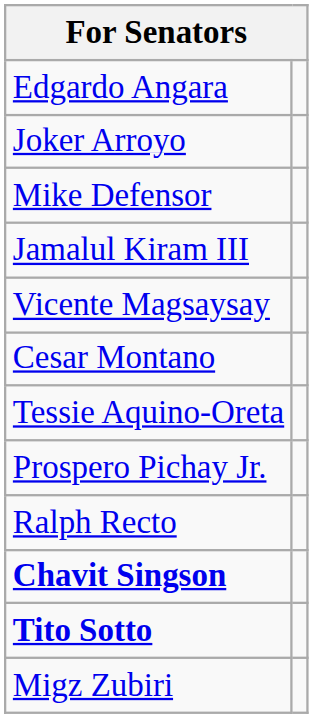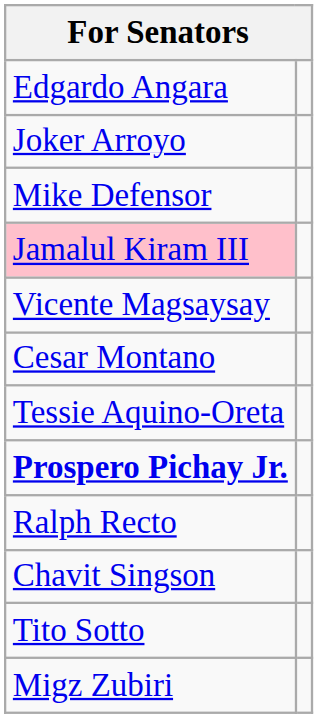Jamalul Kiram III | column 1: no background -> pink background
Prospero Pichay Jr. | column 1: normal -> bold
Chavit Singson | column 1: bold -> normal
Tito Sotto | column 1: bold -> normal
